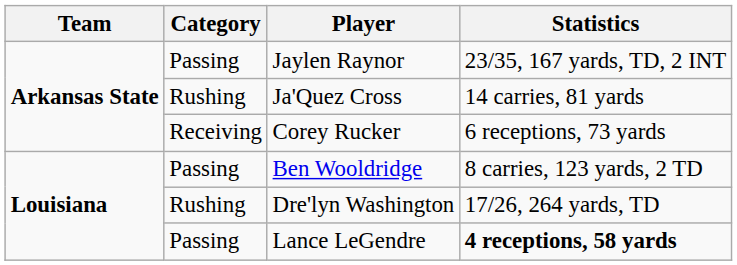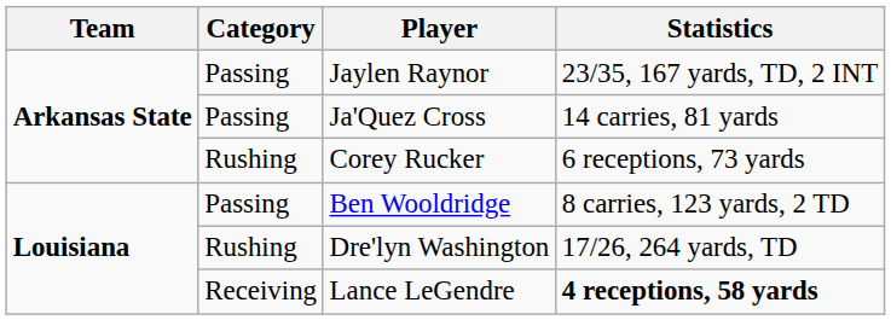Ja'Quez Cross | Category: Rushing -> Passing
Corey Rucker | Category: Receiving -> Rushing
Lance LeGendre | Category: Passing -> Receiving
